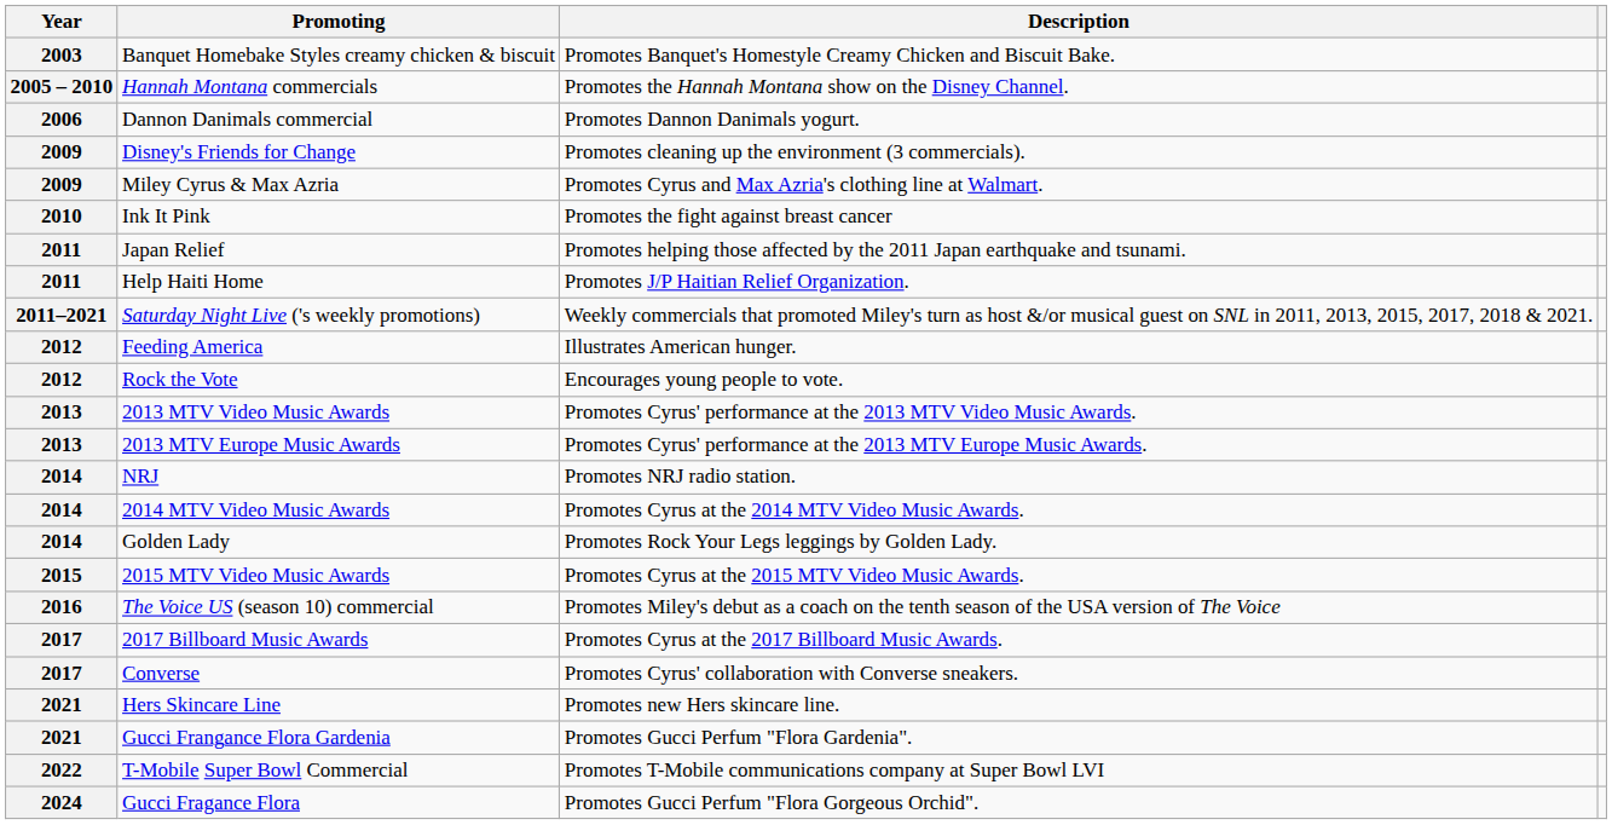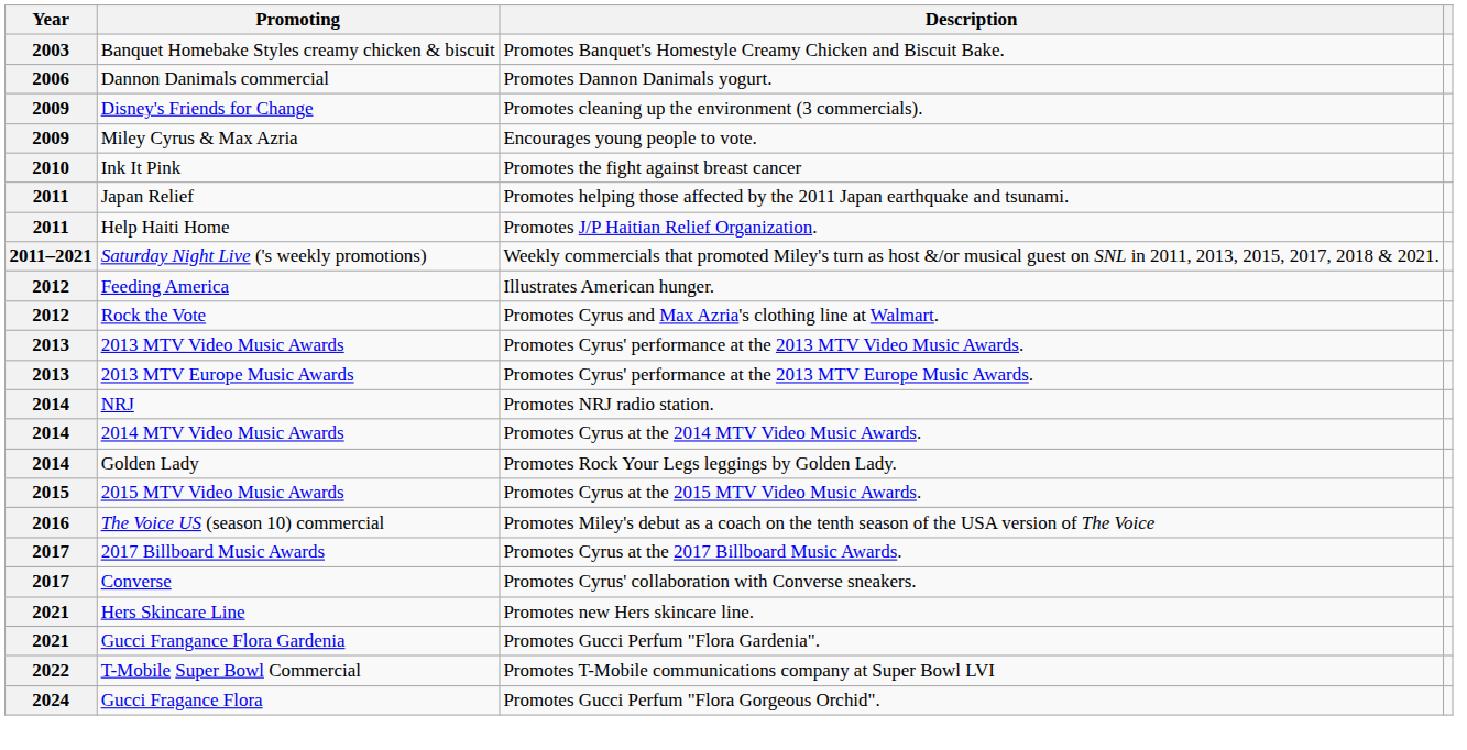- row: 2005 – 2010 | Hannah Montana commercials | Promotes the Hannah Montana show on the Disney Channel.
Miley Cyrus & Max Azria | Description: Promotes Cyrus and Max Azria's clothing line at Walmart. -> Encourages young people to vote.
Rock the Vote | Description: Encourages young people to vote. -> Promotes Cyrus and Max Azria's clothing line at Walmart.
